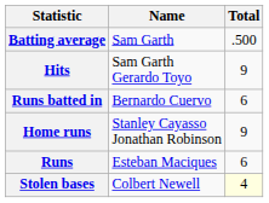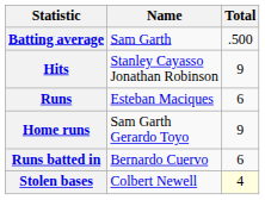Hits | Name: Sam Garth Gerardo Toyo -> Stanley Cayasso Jonathan Robinson
rows swapped: Runs <-> Runs batted in
Home runs | Name: Stanley Cayasso Jonathan Robinson -> Sam Garth Gerardo Toyo
